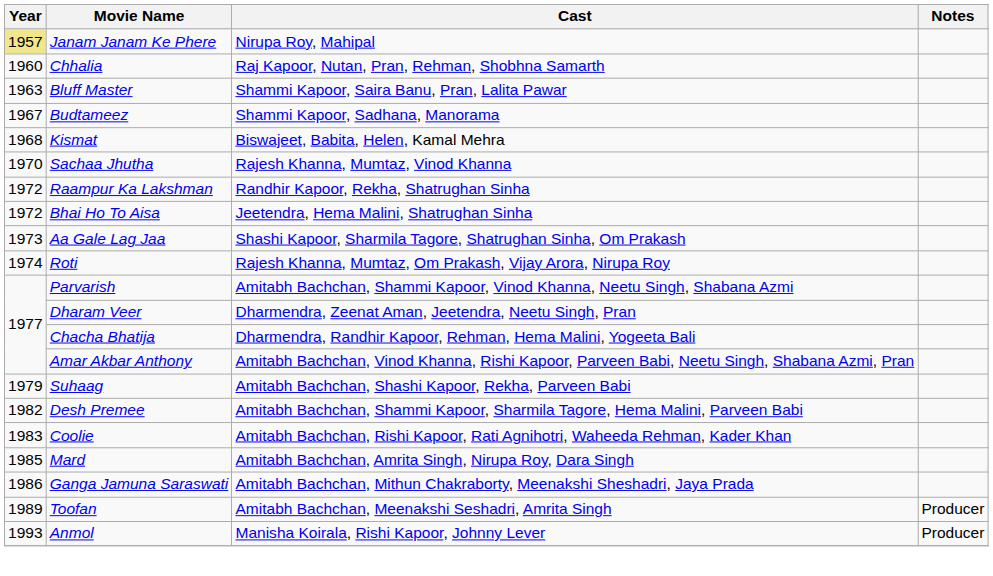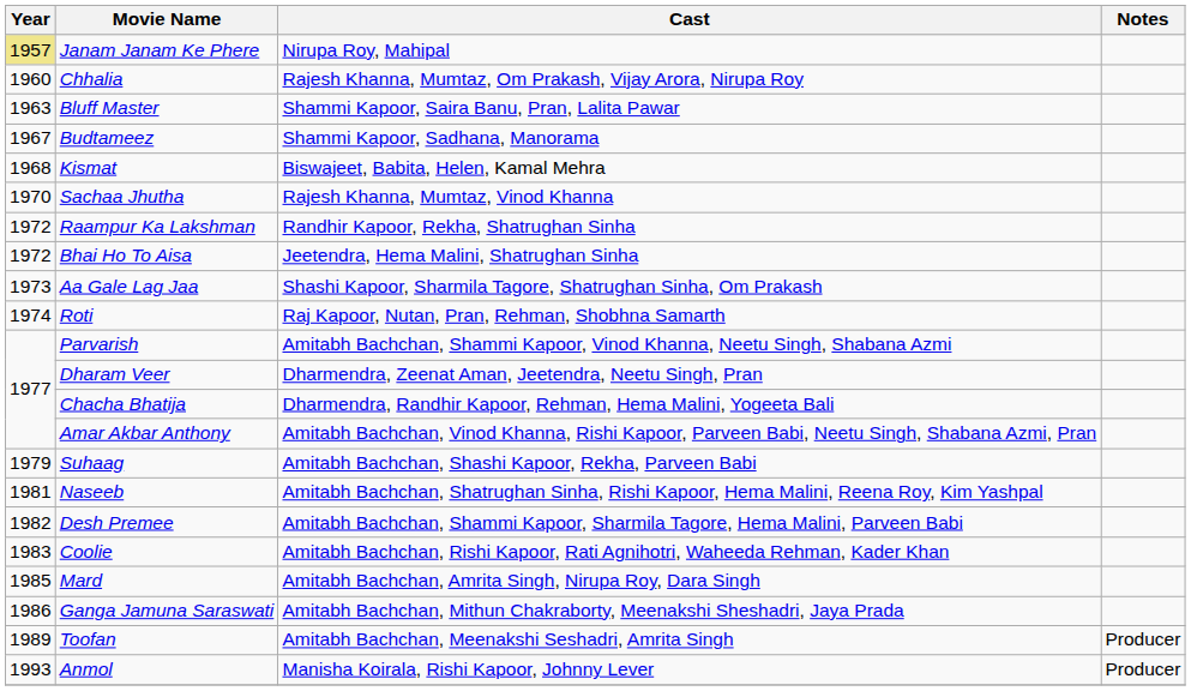Chhalia | Cast: Raj Kapoor, Nutan, Pran, Rehman, Shobhna Samarth -> Rajesh Khanna, Mumtaz, Om Prakash, Vijay Arora, Nirupa Roy
Roti | Cast: Rajesh Khanna, Mumtaz, Om Prakash, Vijay Arora, Nirupa Roy -> Raj Kapoor, Nutan, Pran, Rehman, Shobhna Samarth
+ row: 1981 | Naseeb | Amitabh Bachchan, Shatrughan Sinha, Rishi Kapoor, Hema Malini, Reena Roy, Kim Yashpal
